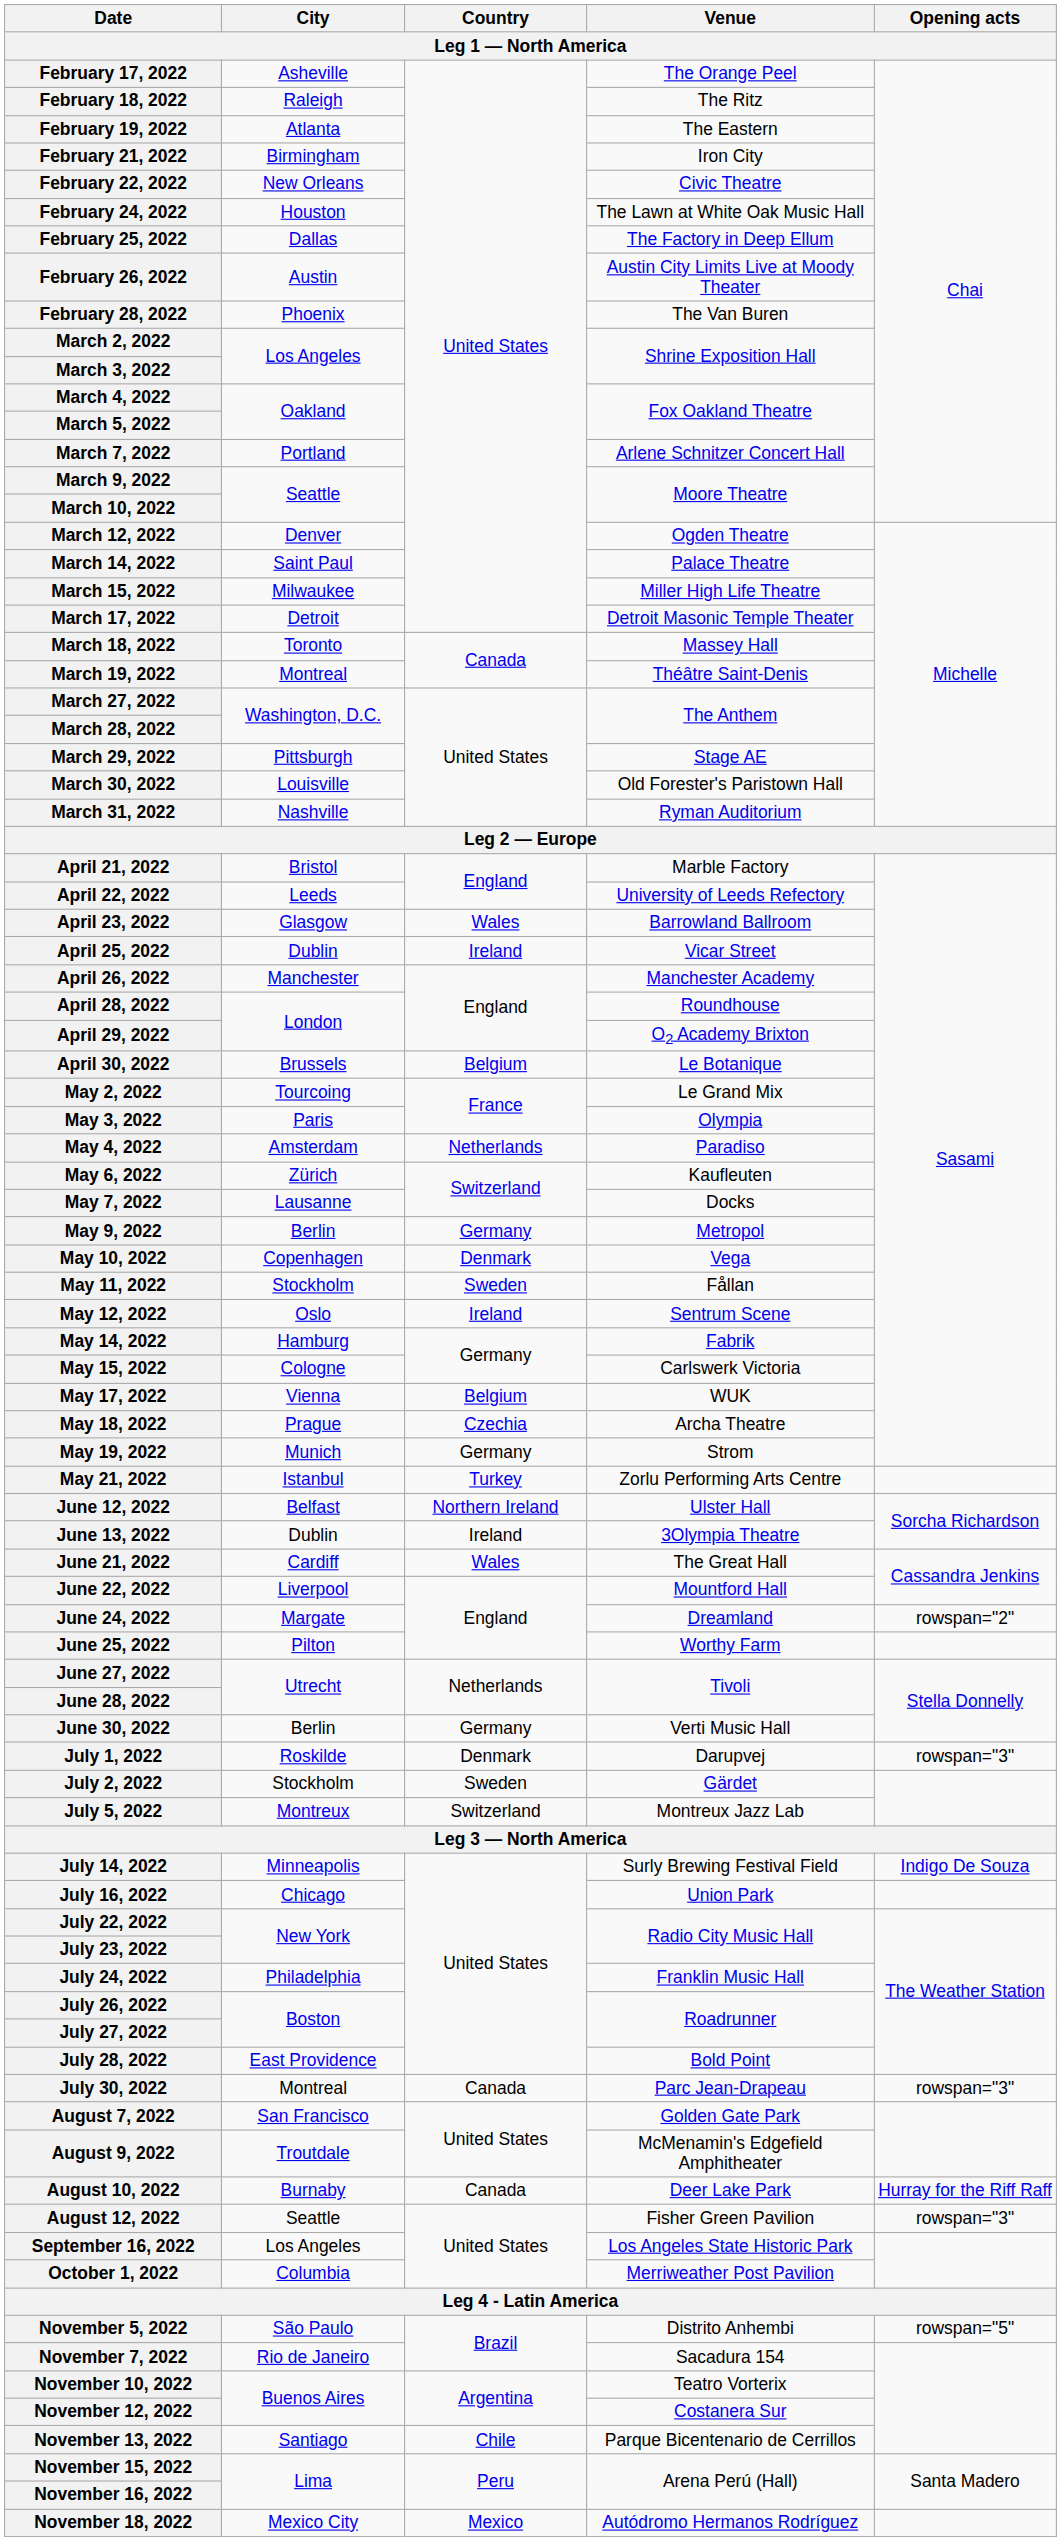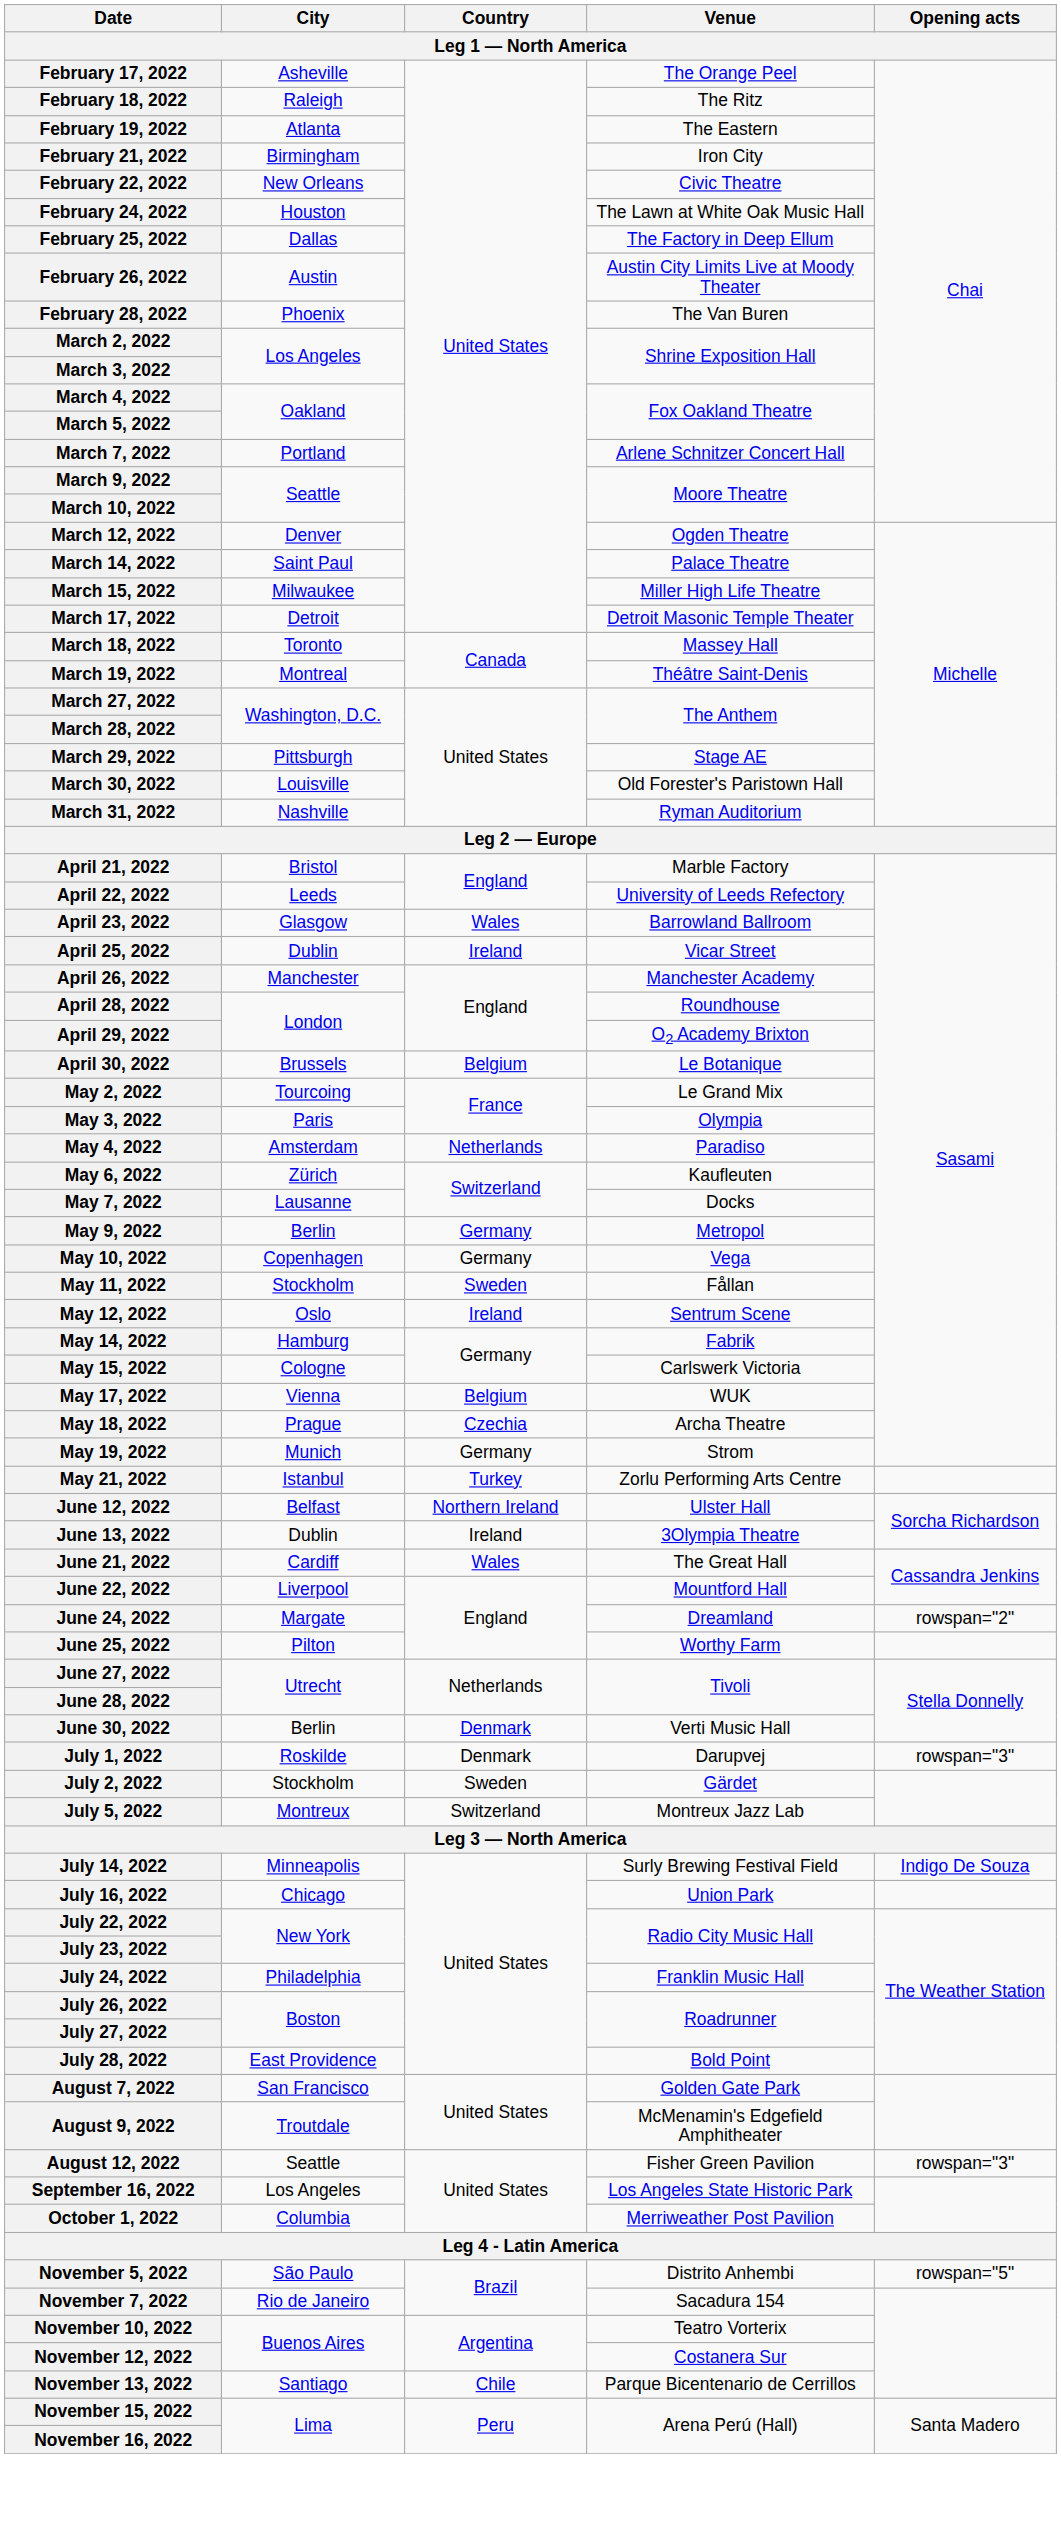May 10, 2022 | Country: Denmark -> Germany
June 30, 2022 | Country: Germany -> Denmark
- row: July 30, 2022 | Montreal | Canada | Parc Jean-Drapeau | rowspan="3"
- row: August 10, 2022 | Burnaby | Canada | Deer Lake Park | Hurray for the Riff Raff
- row: November 18, 2022 | Mexico City | Mexico | Autódromo Hermanos Rodríguez
